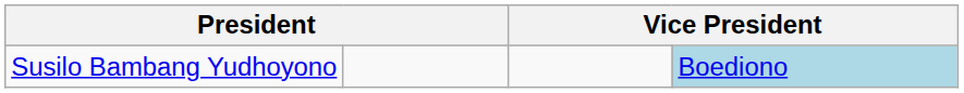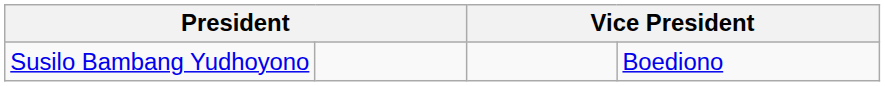Susilo Bambang Yudhoyono | column 4: lightblue background -> no background
